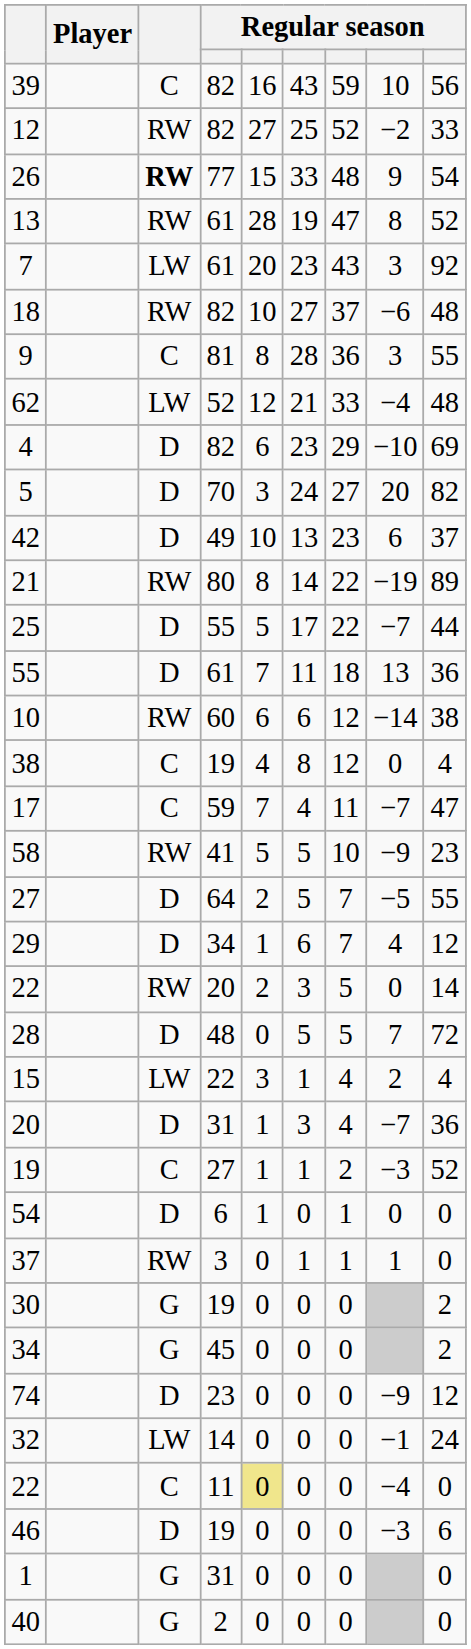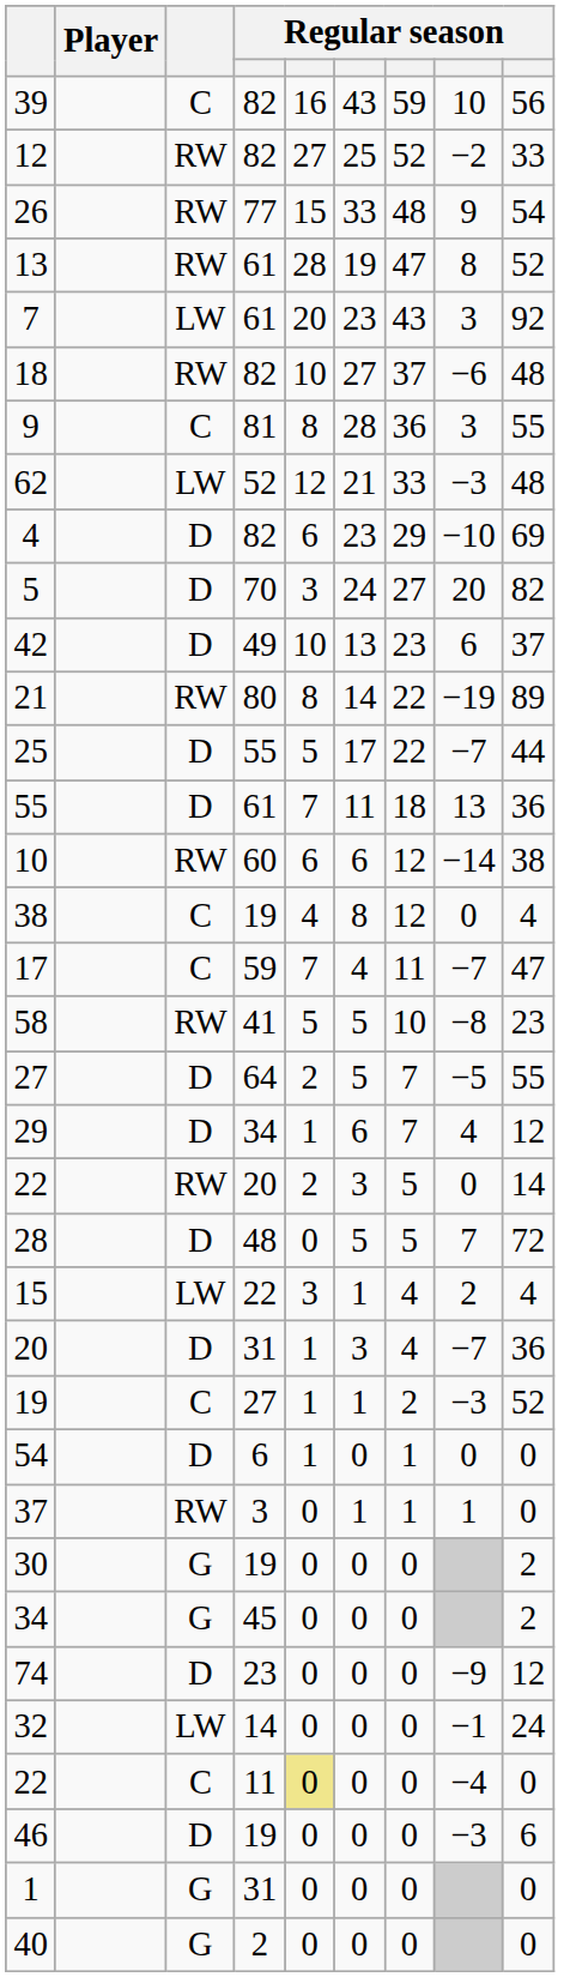26 | column 3: bold -> normal
62 | column 8: −4 -> −3
58 | column 8: −9 -> −8
